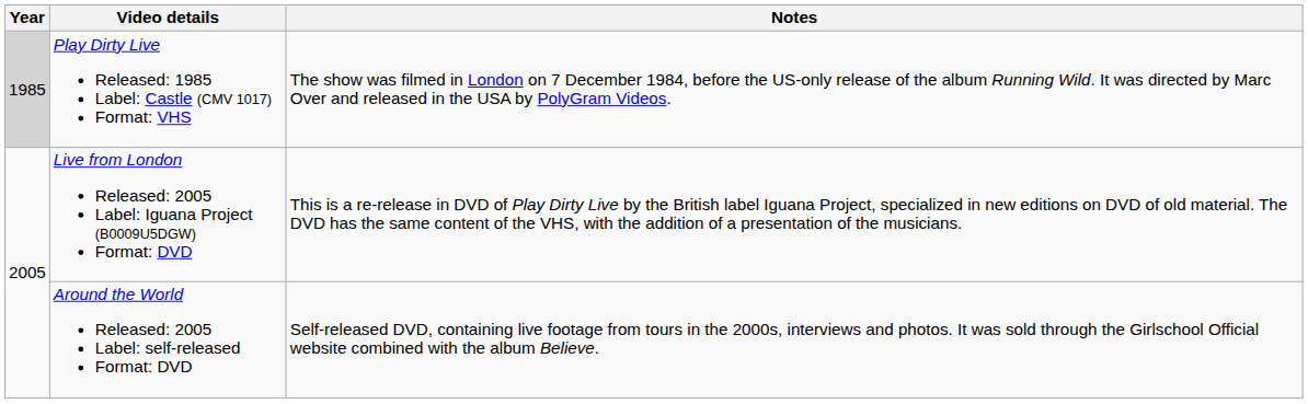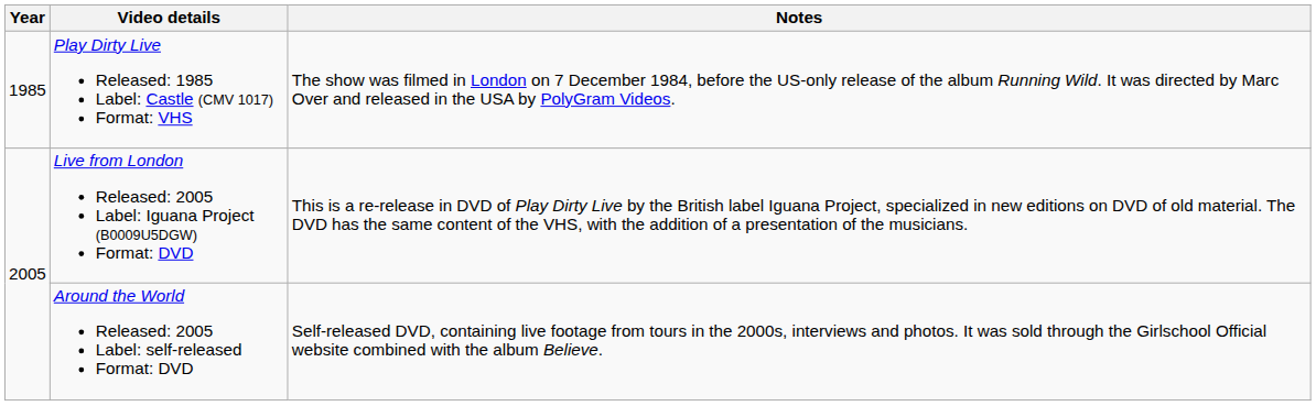row 2 | Year: lightgrey background -> no background
